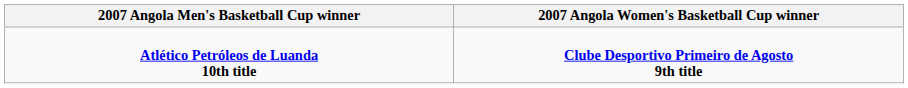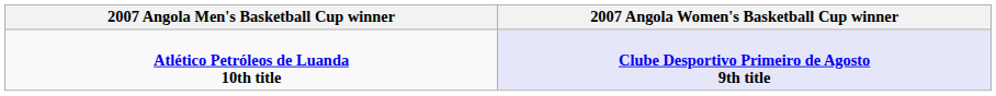Atlético Petróleos de Luanda 10th title | 2007 Angola Women's Basketball Cup winner: no background -> lavender background
